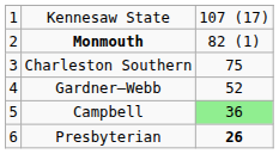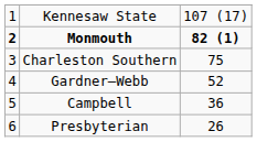Monmouth | column 1: normal -> bold
Monmouth | column 3: normal -> bold
Campbell | column 3: lightgreen background -> no background
Presbyterian | column 3: bold -> normal
